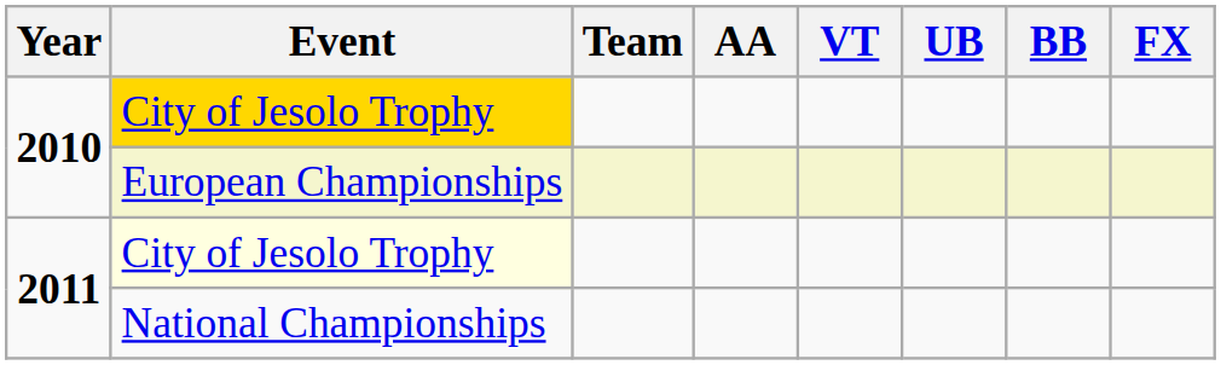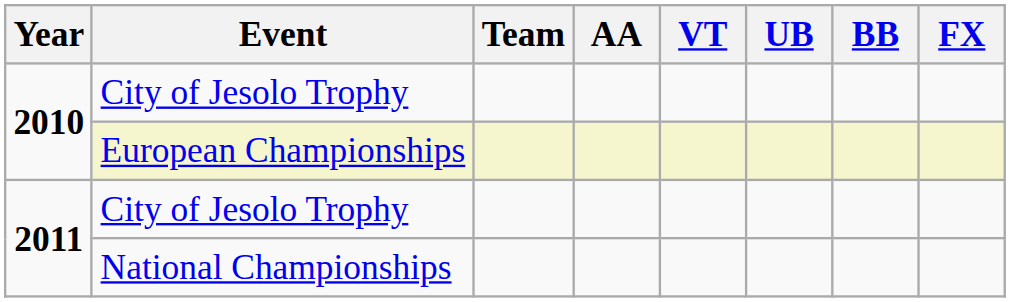2010 / City of Jesolo Trophy | Event: gold background -> no background
2011 / City of Jesolo Trophy | Event: lightyellow background -> no background
